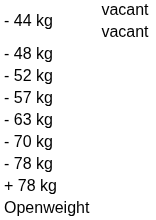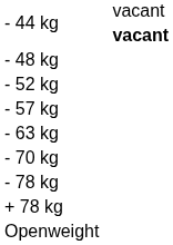row 2 | column 2: normal -> bold
